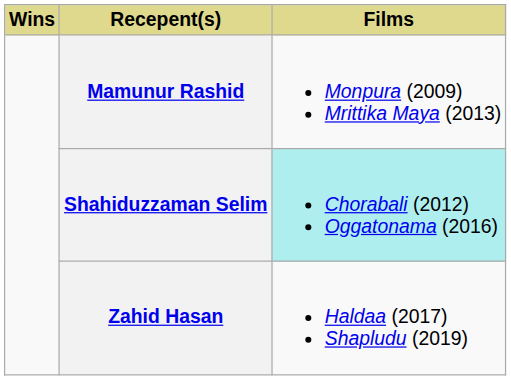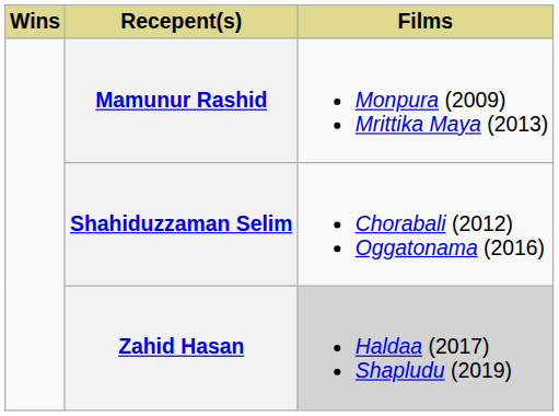Shahiduzzaman Selim | Films: paleturquoise background -> no background
Zahid Hasan | Films: no background -> lightgrey background
